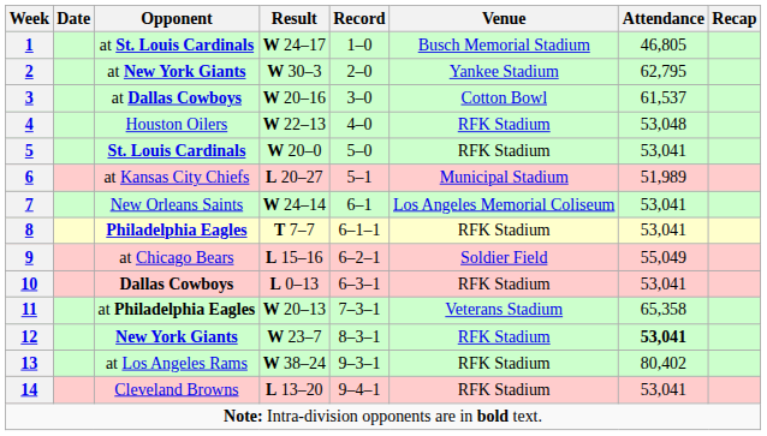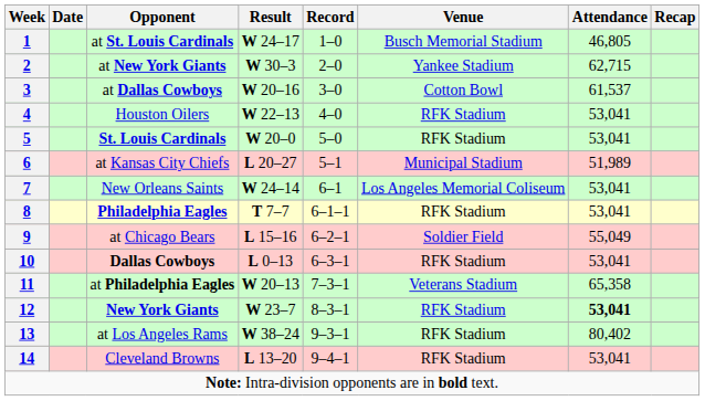2 | Attendance: 62,795 -> 62,715
4 | Attendance: 53,048 -> 53,041
